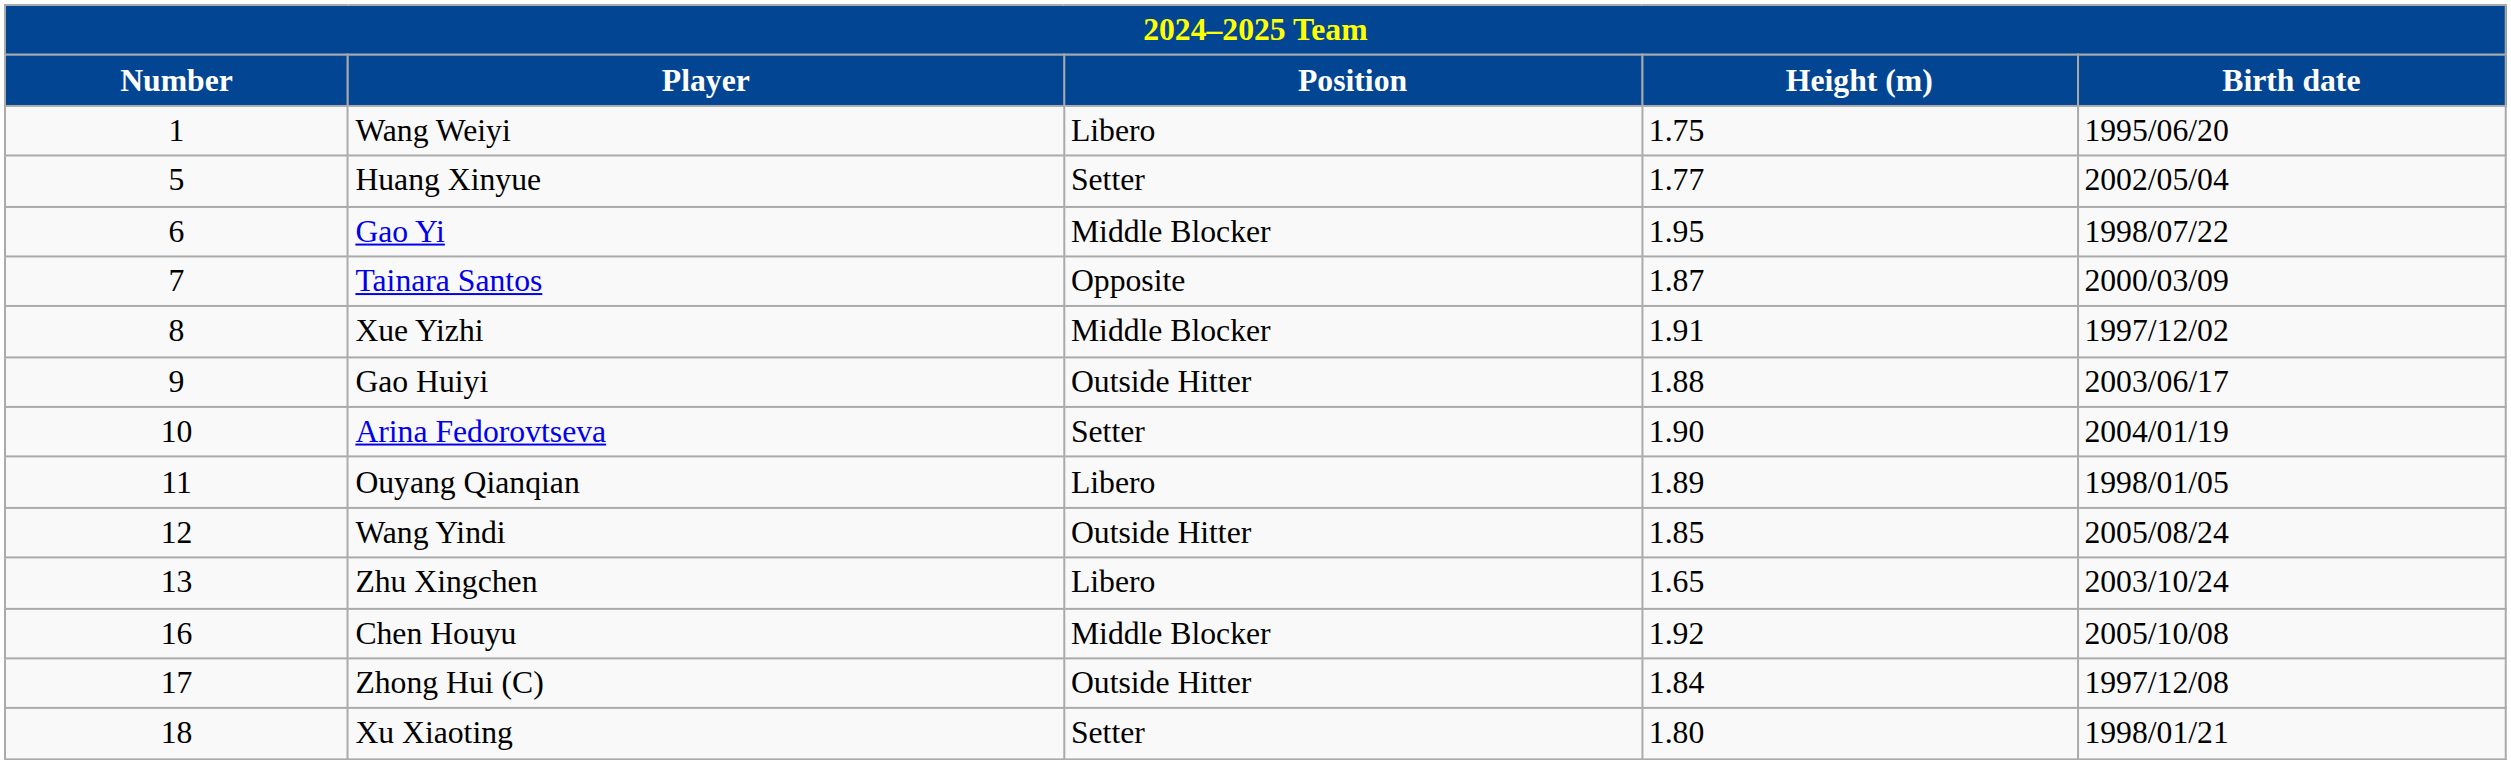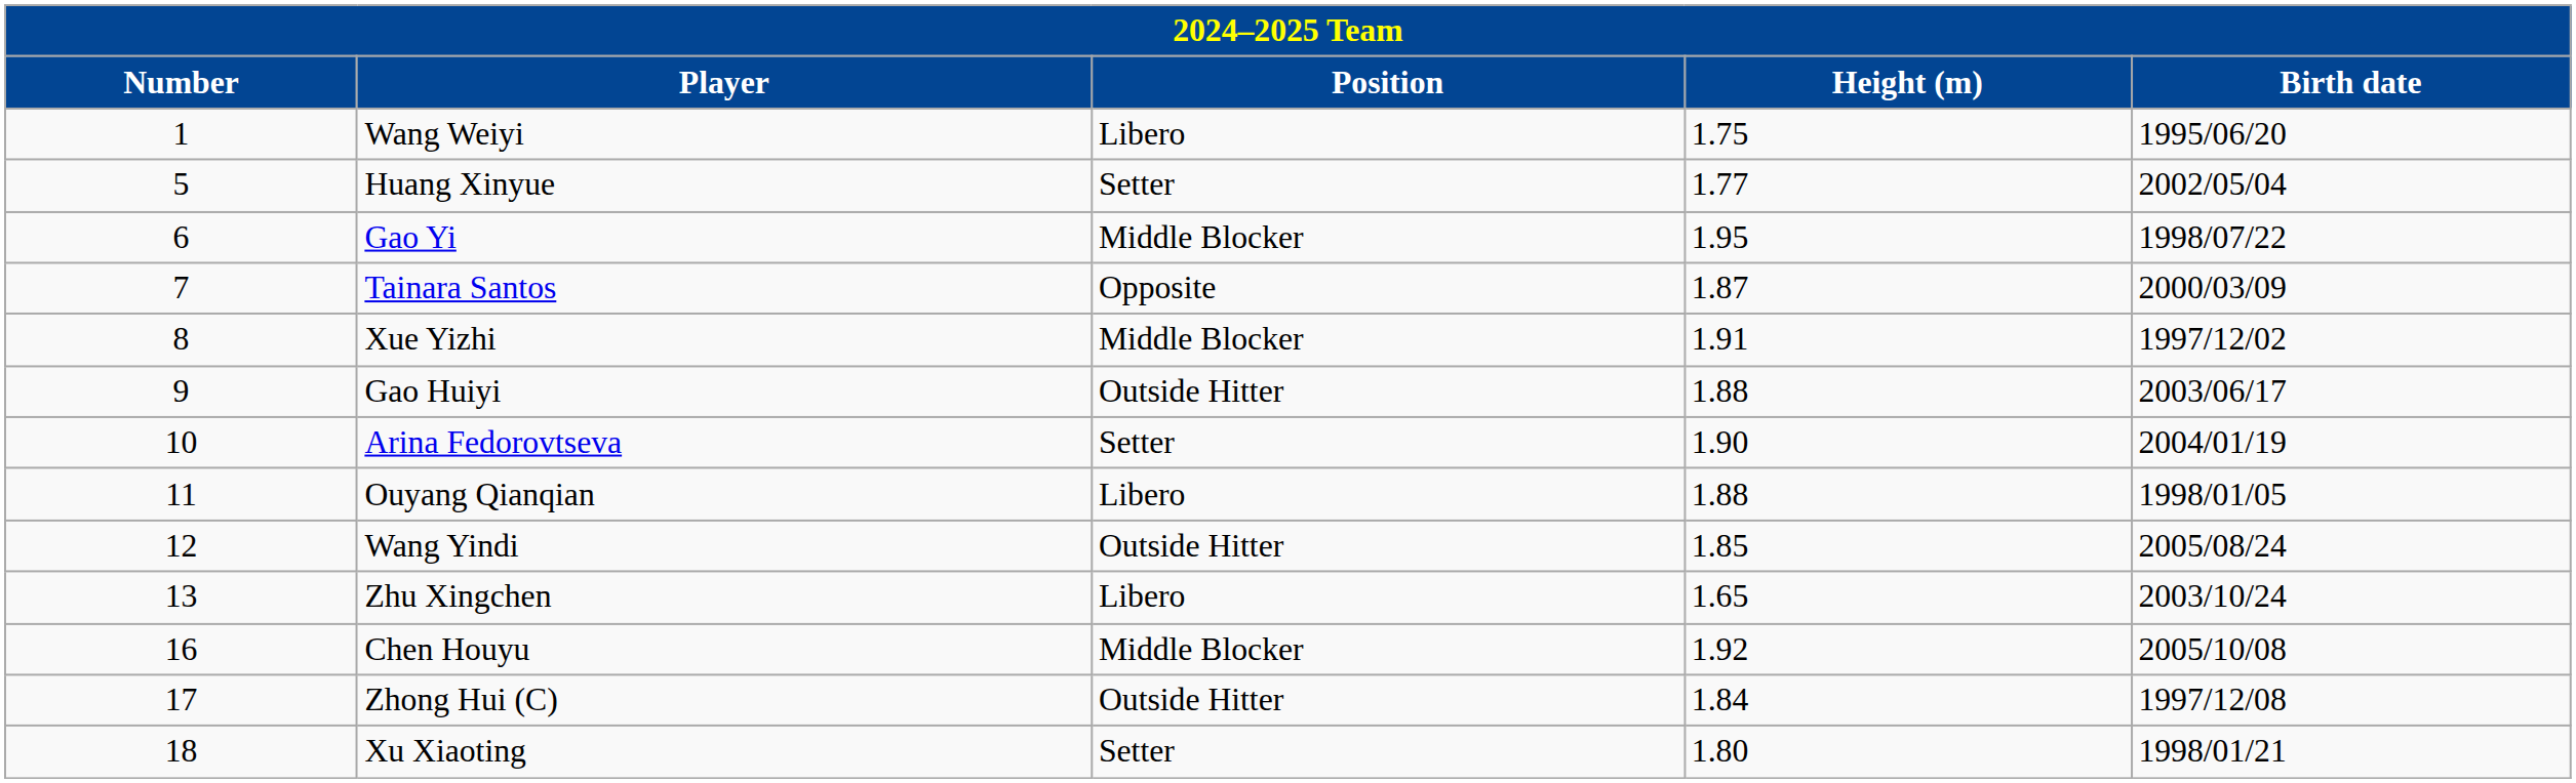Ouyang Qianqian | Height (m): 1.89 -> 1.88
